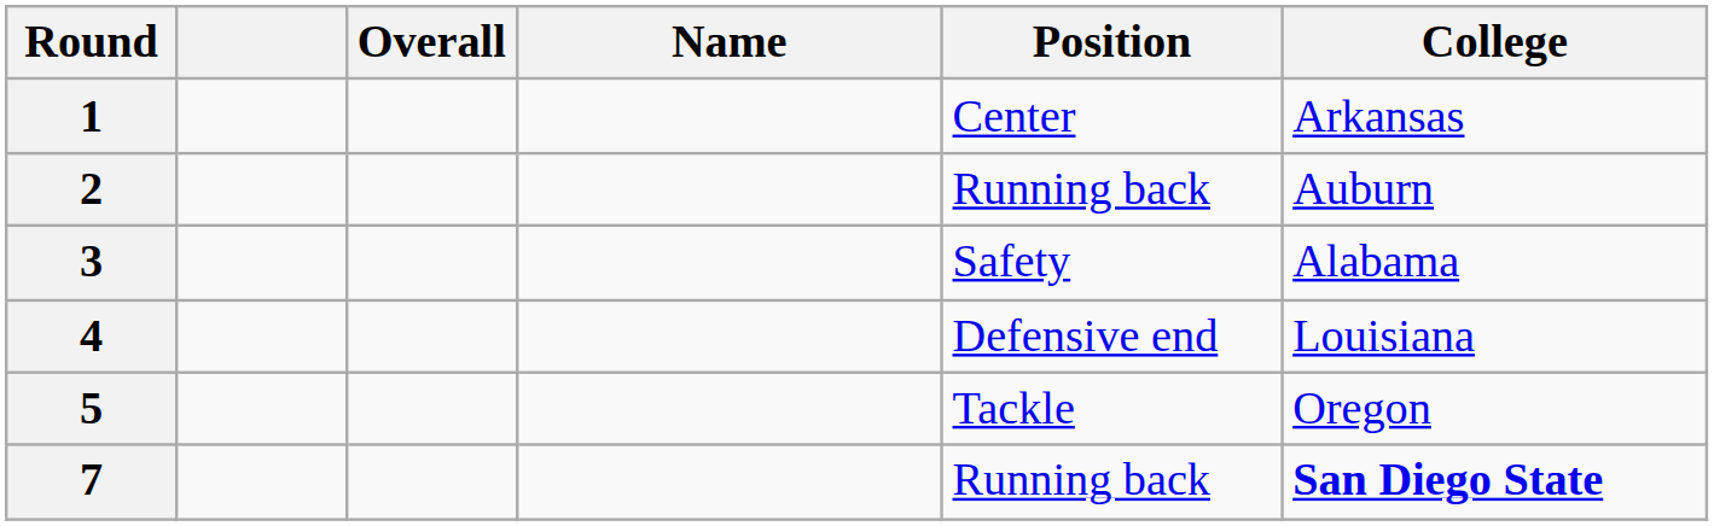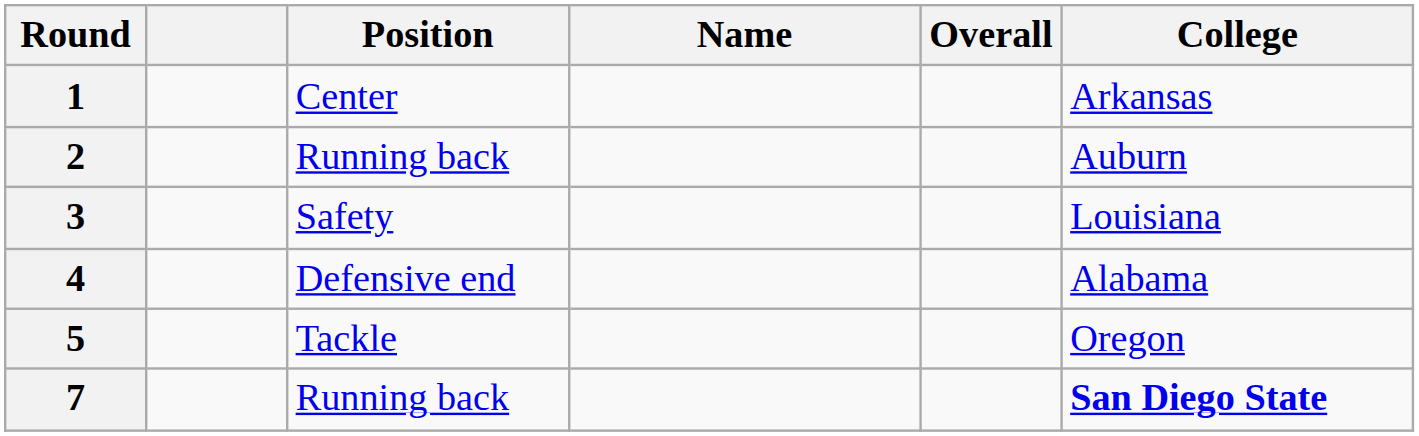columns swapped: Overall <-> Position
3 | College: Alabama -> Louisiana
4 | College: Louisiana -> Alabama
